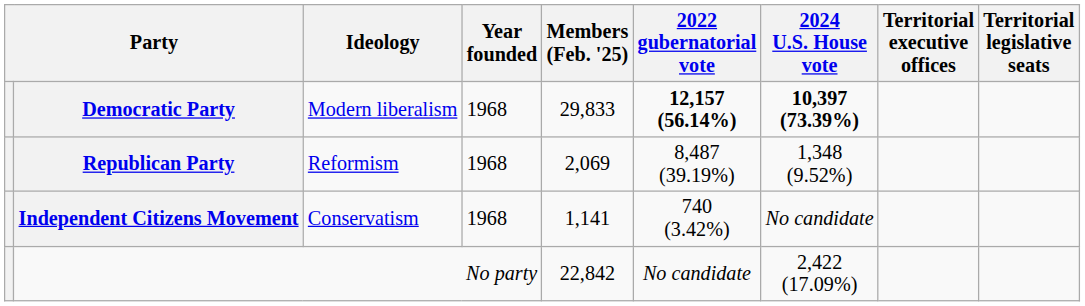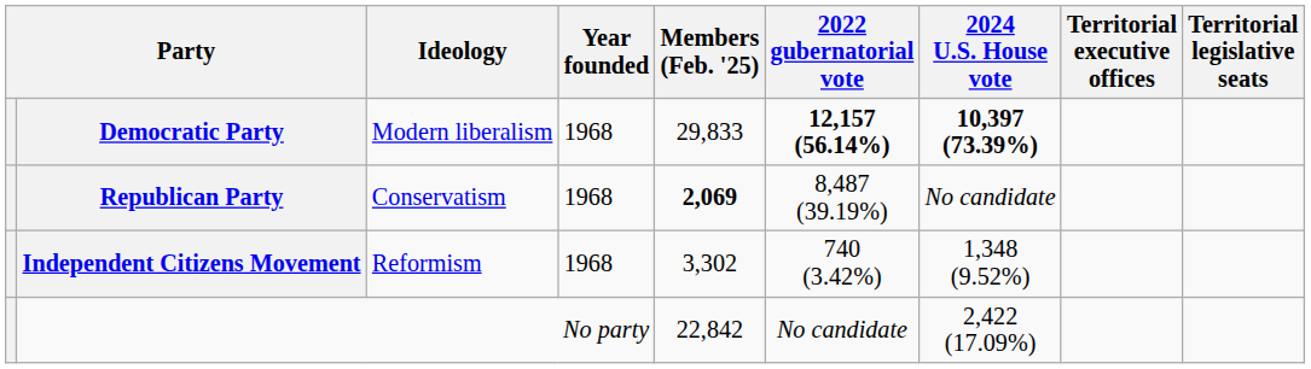Republican Party | Ideology: Reformism -> Conservatism
Republican Party | Members (Feb. '25): normal -> bold
Republican Party | 2024 U.S. House vote: 1,348 (9.52%) -> No candidate
Independent Citizens Movement | Ideology: Conservatism -> Reformism
Independent Citizens Movement | Members (Feb. '25): 1,141 -> 3,302
Independent Citizens Movement | 2024 U.S. House vote: No candidate -> 1,348 (9.52%)
